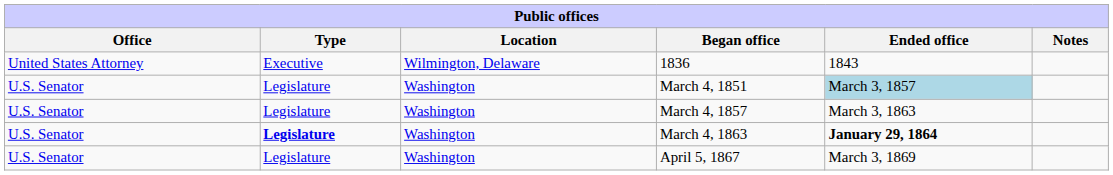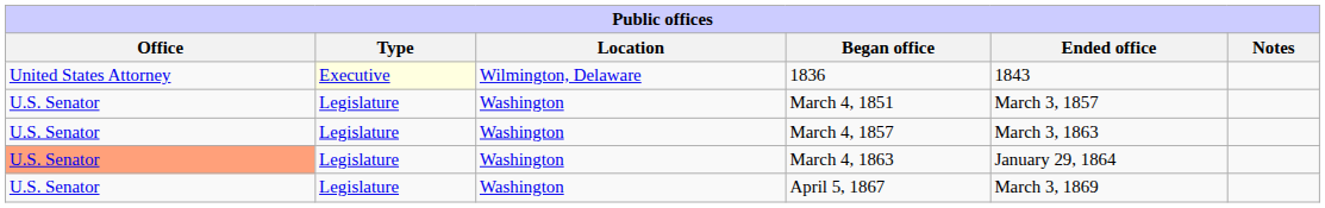1836 | Type: no background -> lightyellow background
March 4, 1851 | Ended office: lightblue background -> no background
March 4, 1863 | Office: no background -> lightsalmon background
March 4, 1863 | Type: bold -> normal
March 4, 1863 | Ended office: bold -> normal
